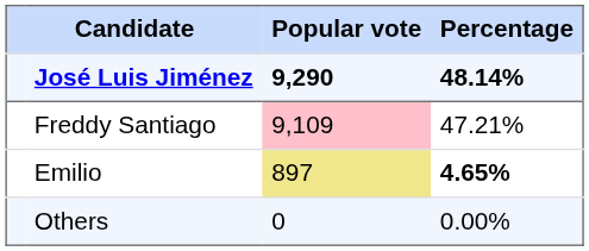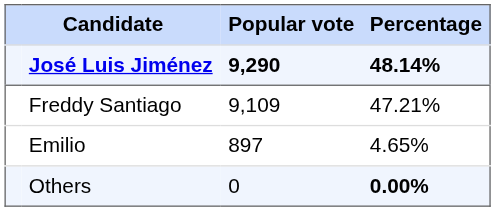Freddy Santiago | Popular vote: pink background -> no background
Emilio | Popular vote: khaki background -> no background
Emilio | Percentage: bold -> normal
Others | Percentage: normal -> bold
